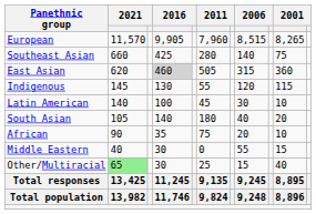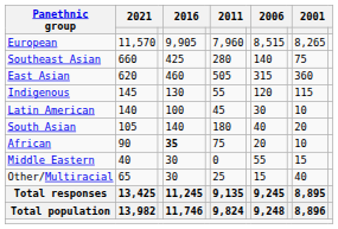East Asian | column 4: lightgrey background -> no background
African | column 4: normal -> bold
Other/Multiracial | column 2: lightgreen background -> no background
